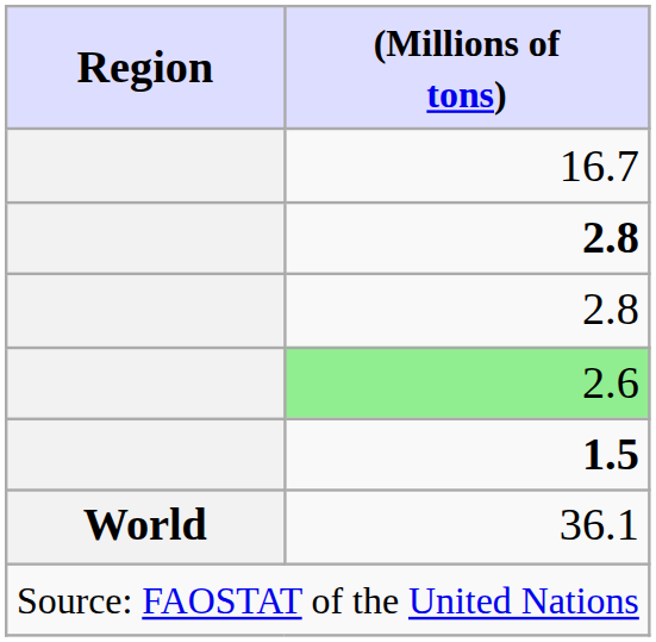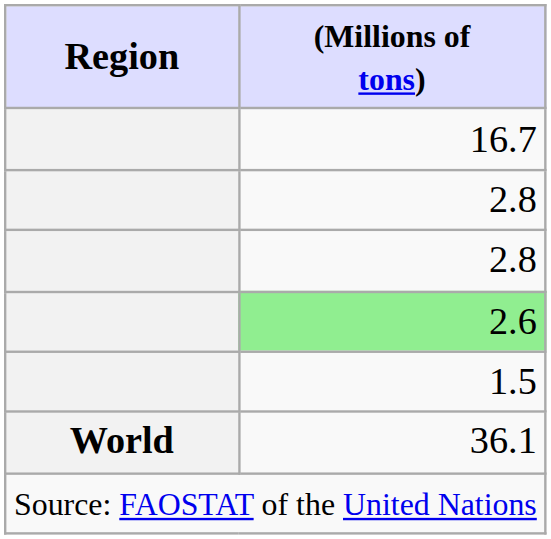row 3 | (Millions of tons): bold -> normal
row 6 | (Millions of tons): bold -> normal
